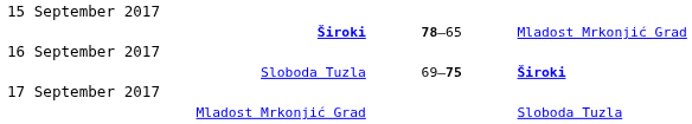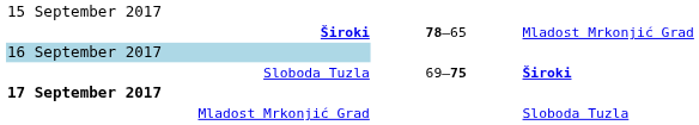16 September 2017 | column 1: no background -> lightblue background
17 September 2017 | column 1: normal -> bold
